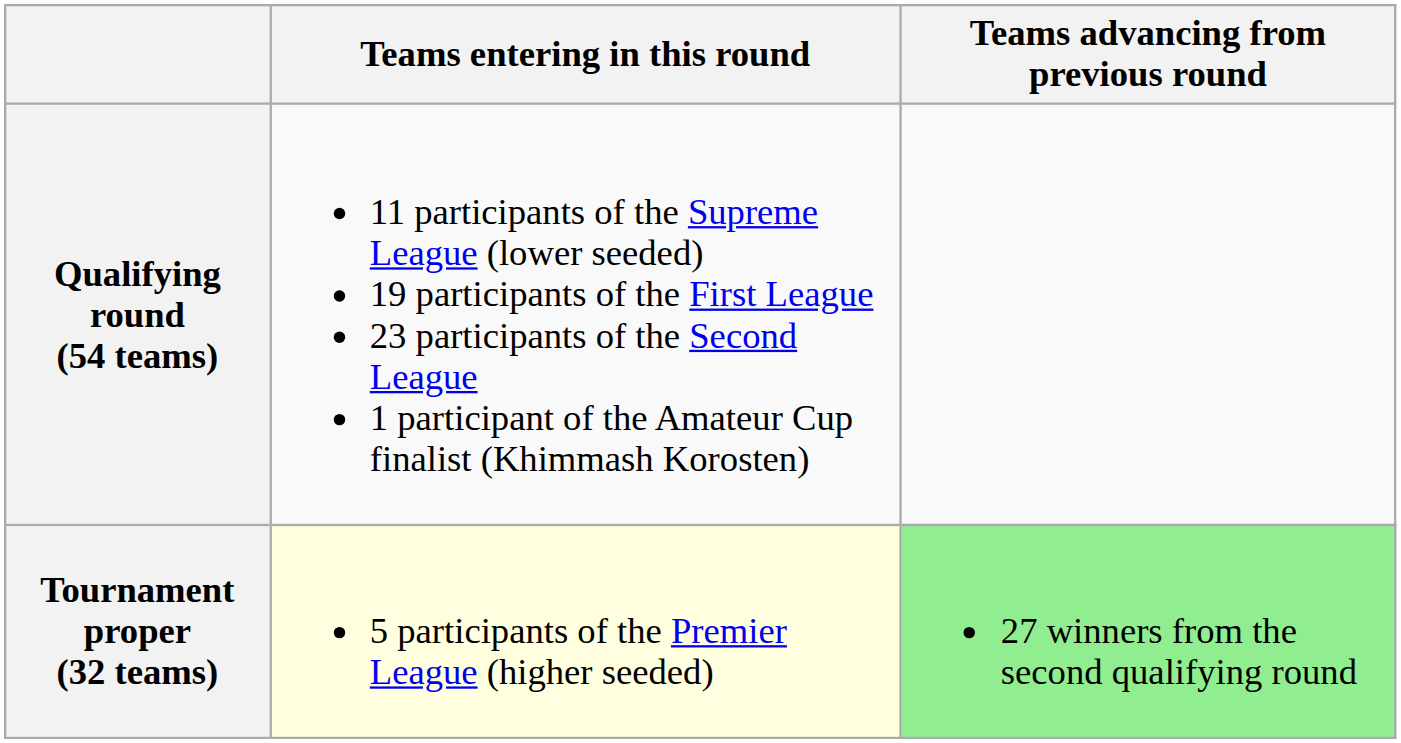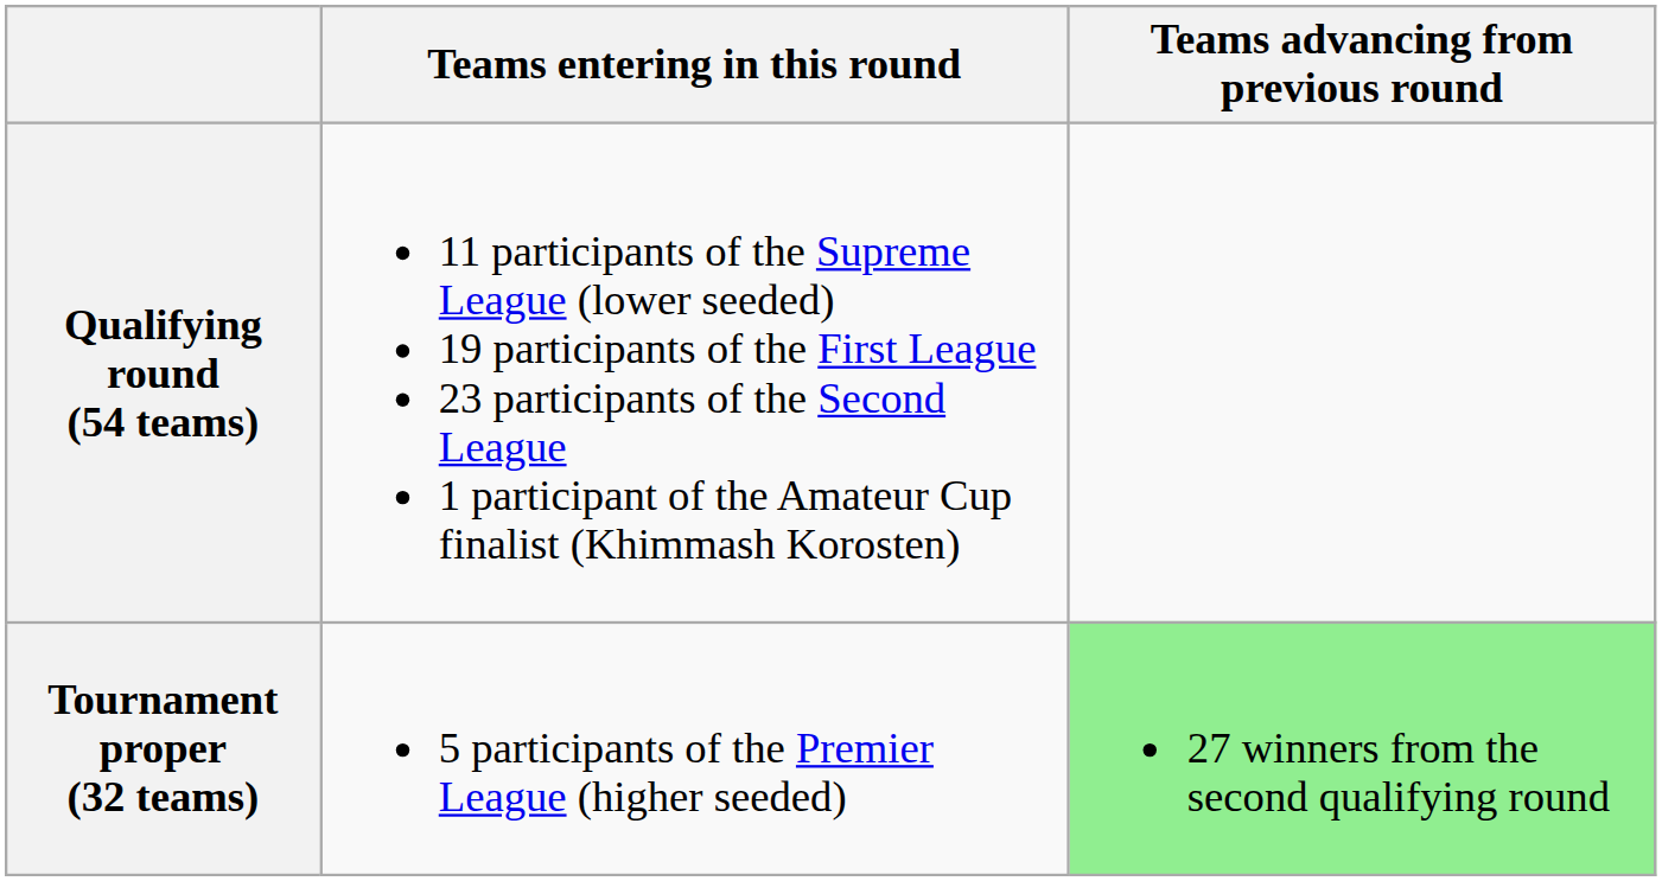Tournament proper (32 teams) | Teams entering in this round: lightyellow background -> no background
